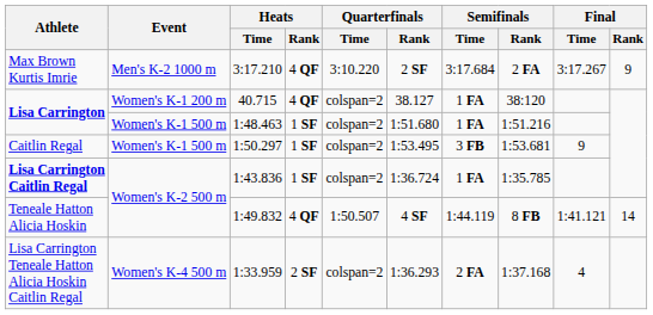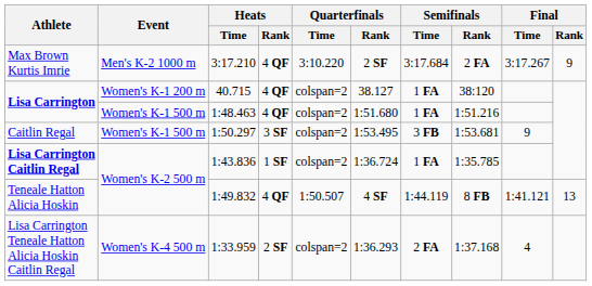1:48.463 | Heats / Rank: 1 SF -> 4 QF
1:50.297 | Heats / Rank: 1 SF -> 3 SF
1:49.832 | Final / Rank: 14 -> 13
